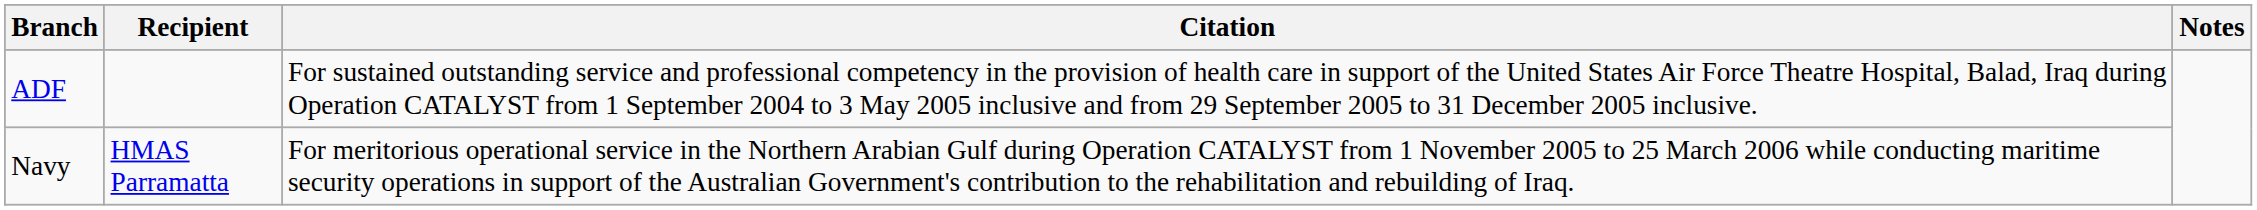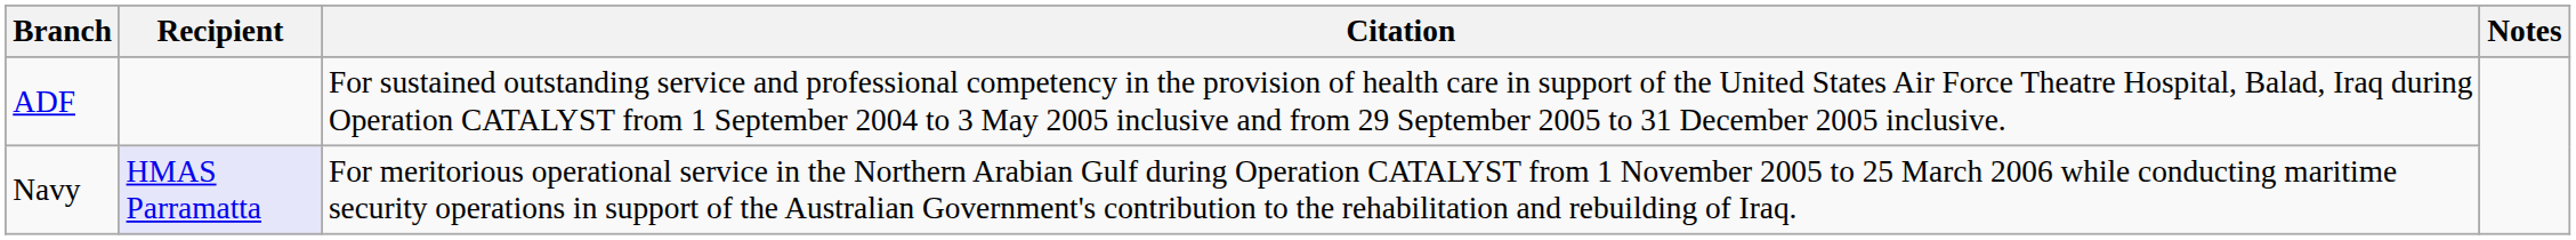Navy | Recipient: no background -> lavender background
